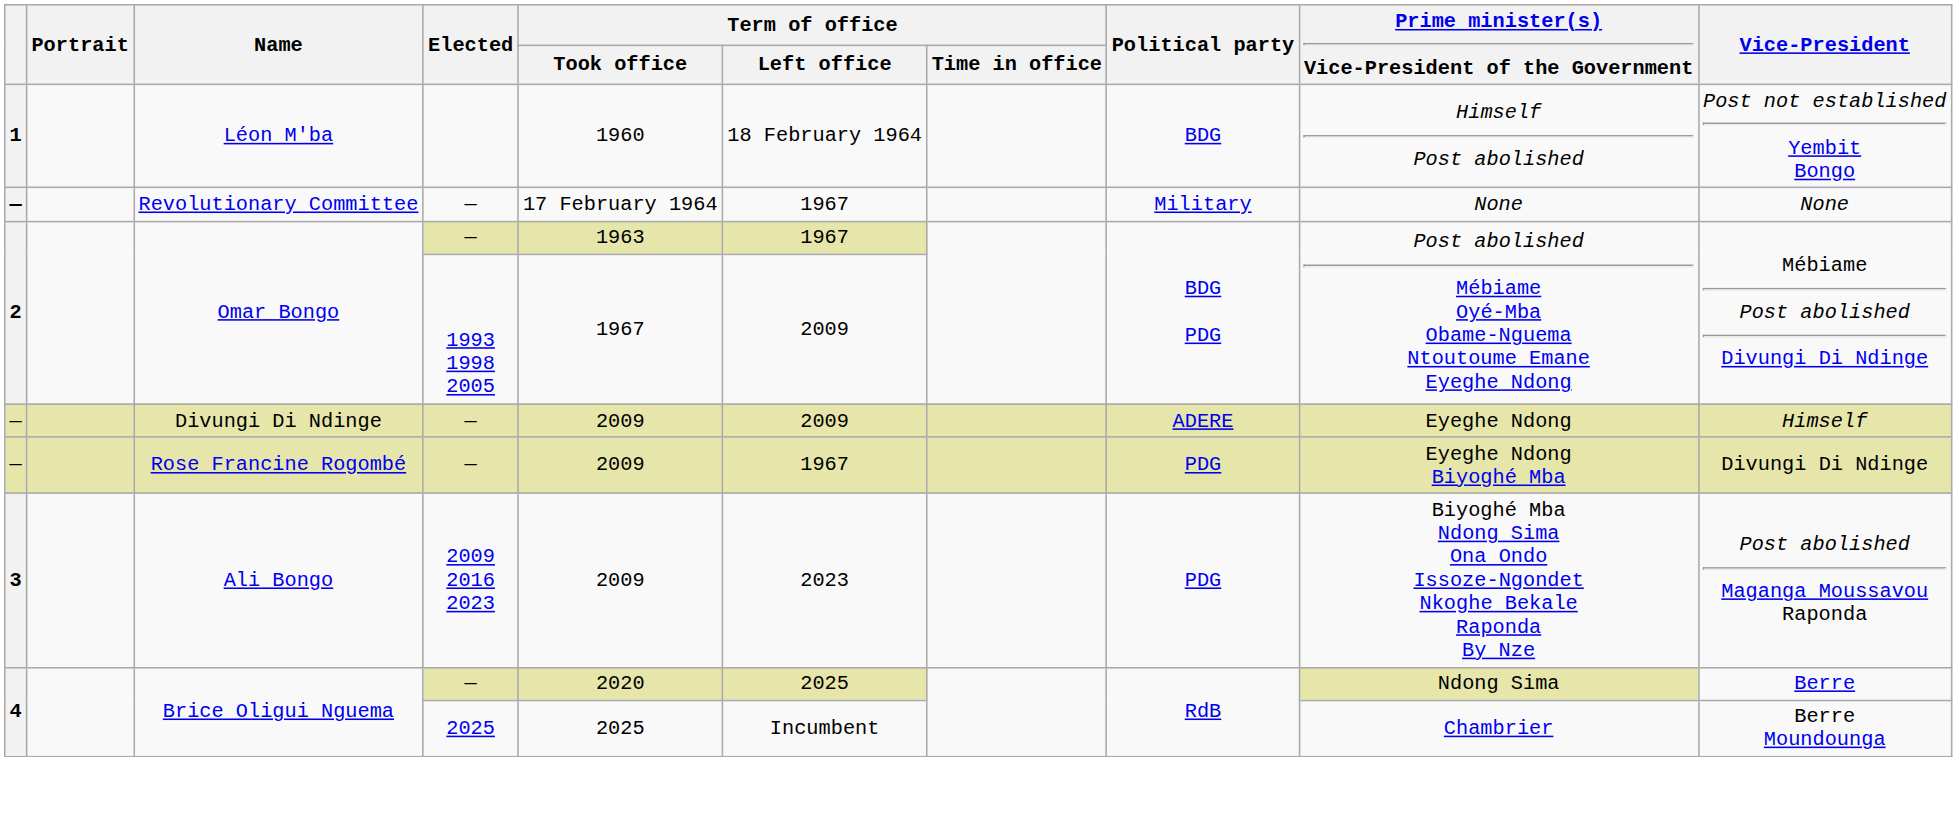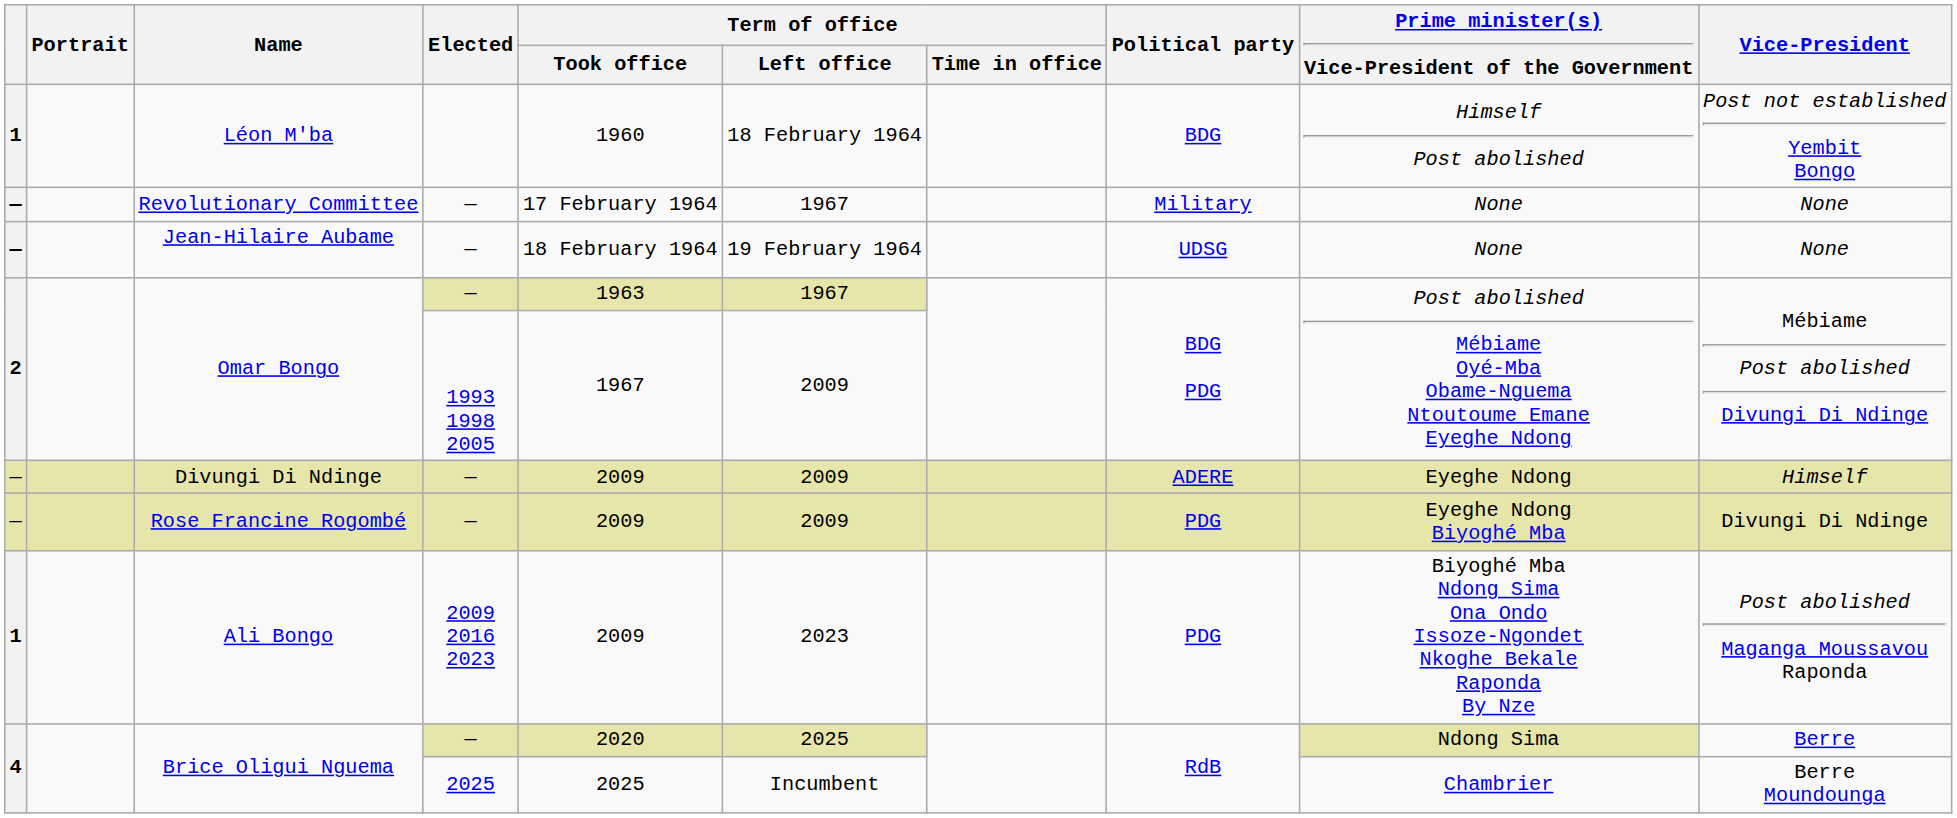+ row: — | Jean-Hilaire Aubame | — | 18 February 1964 | 19 February 1964 | UDSG | None | None
Rose Francine Rogombé | Term of office / Left office: 1967 -> 2009
Ali Bongo | column 1: 3 -> 1
